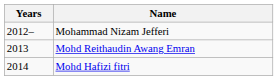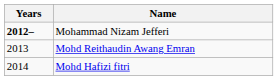Mohammad Nizam Jefferi | Years: normal -> bold
